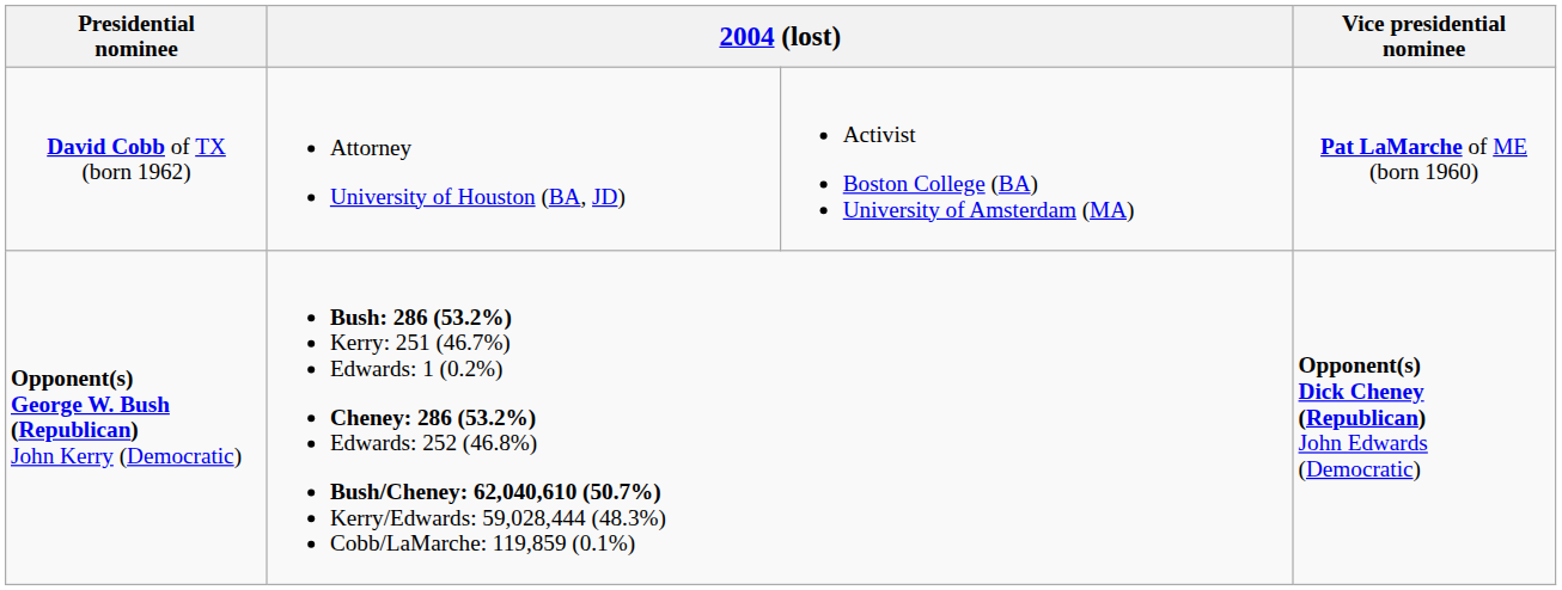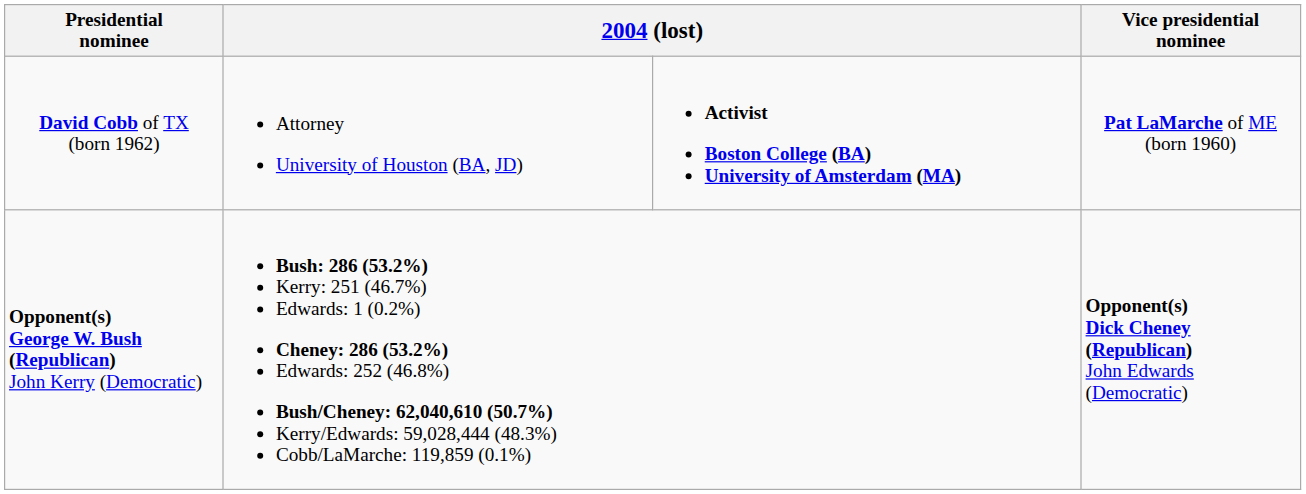David Cobb of TX (born 1962) | column 3: normal -> bold
